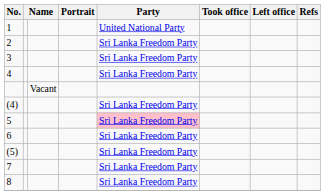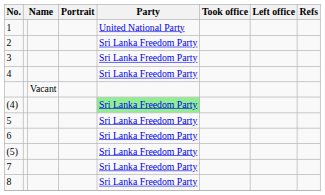(4) | Party: no background -> lightgreen background
5 | Party: pink background -> no background
